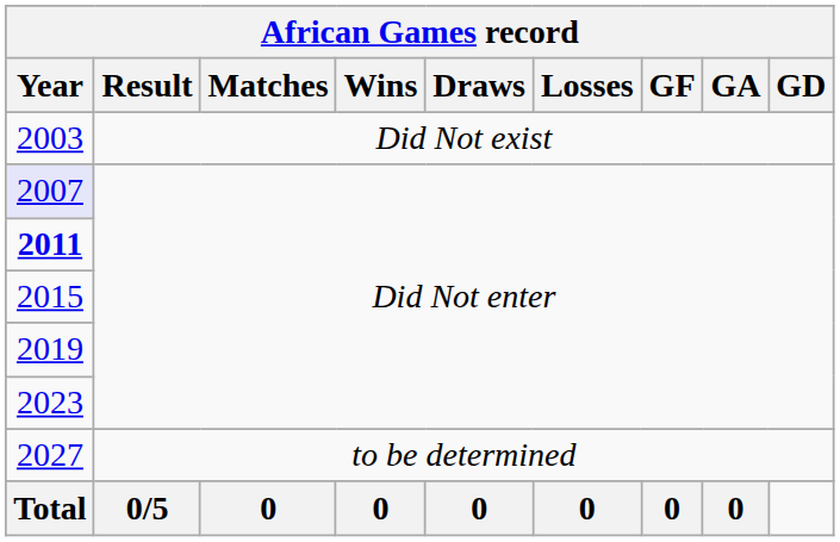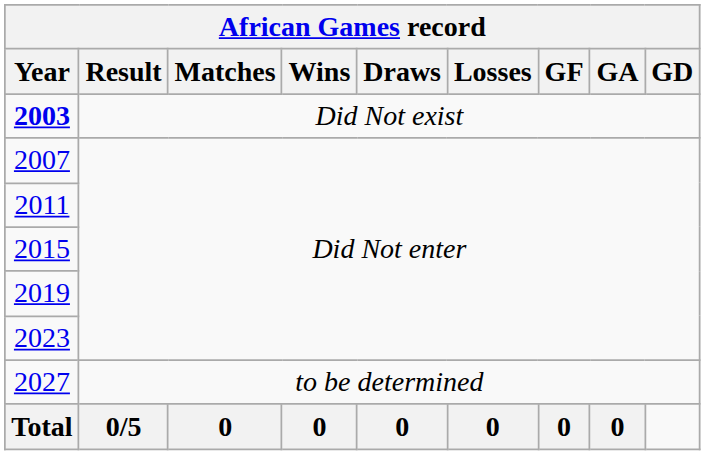2003 | Year: normal -> bold
2007 | Year: lavender background -> no background
2011 | Year: bold -> normal
